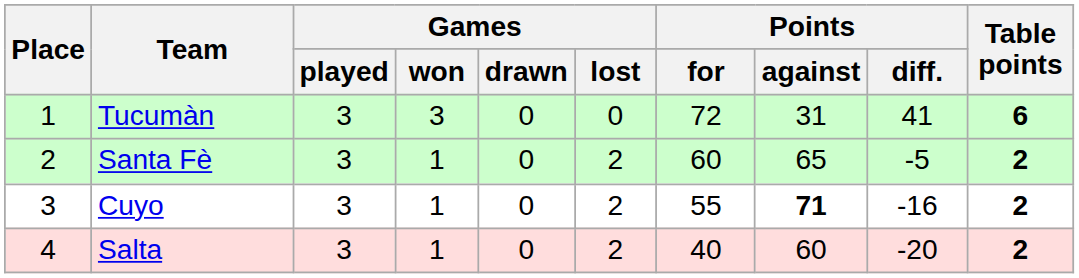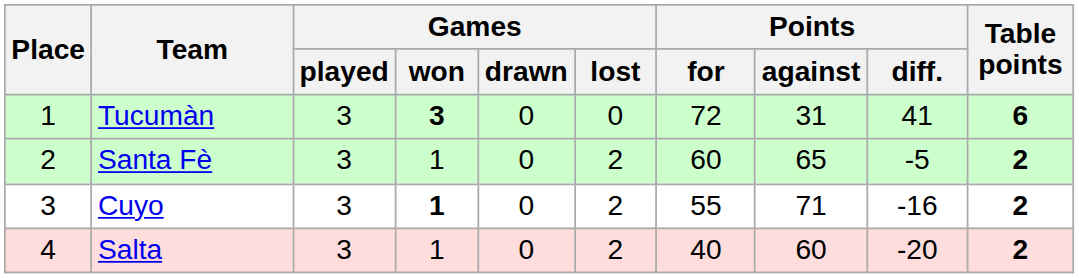Tucumàn | Games / won: normal -> bold
Cuyo | Games / won: normal -> bold
Cuyo | Points / against: bold -> normal
